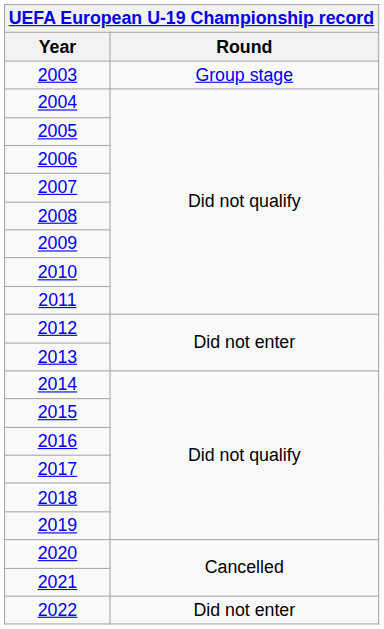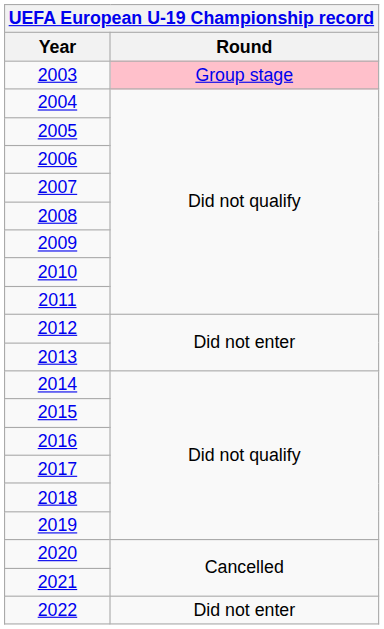2003 | Round: no background -> pink background
